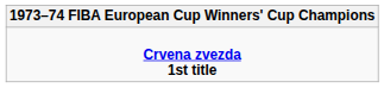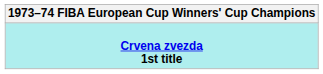row 2 | column 1: no background -> paleturquoise background
